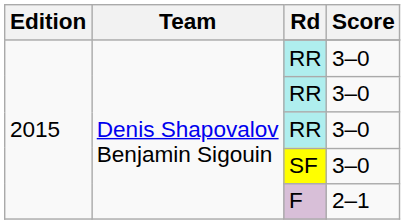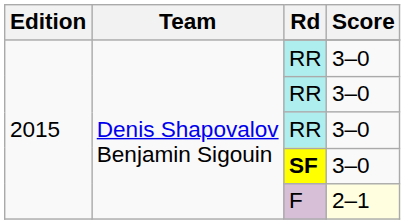SF | Rd: normal -> bold
F | Score: no background -> lightyellow background
